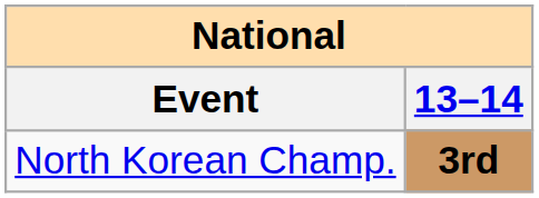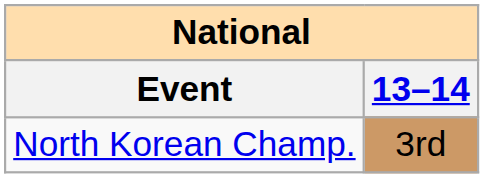North Korean Champ. | 13–14: bold -> normal
